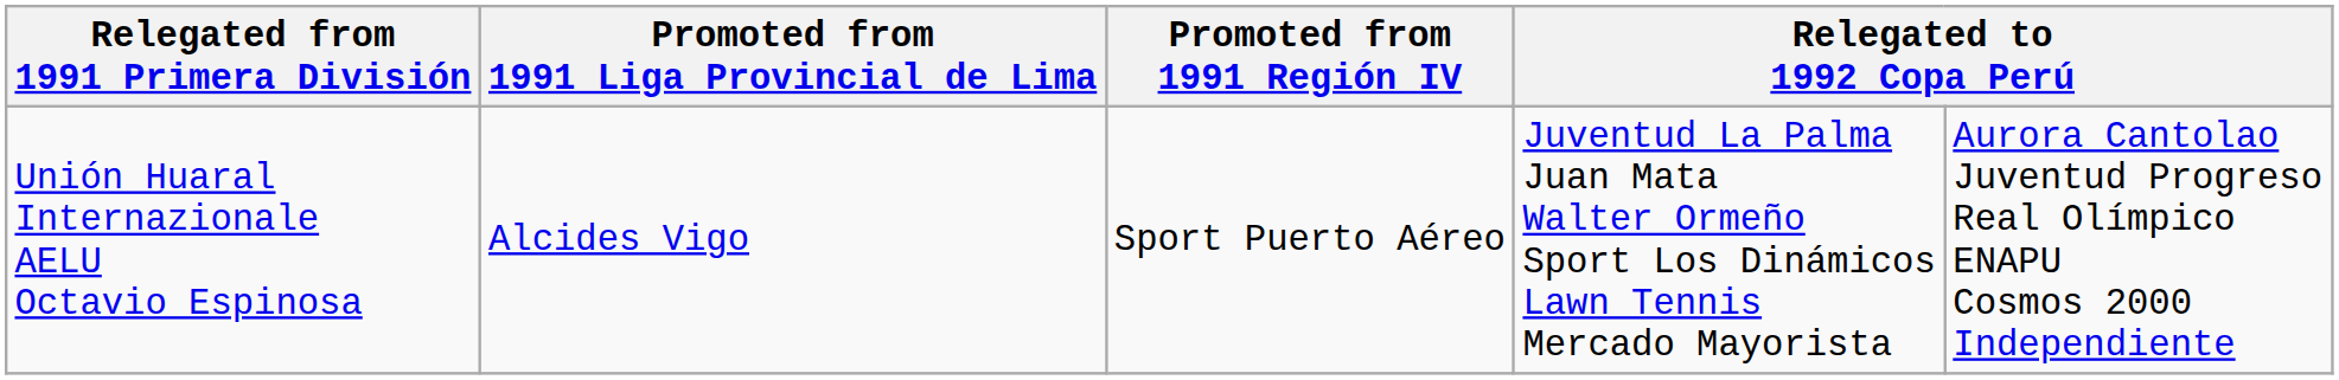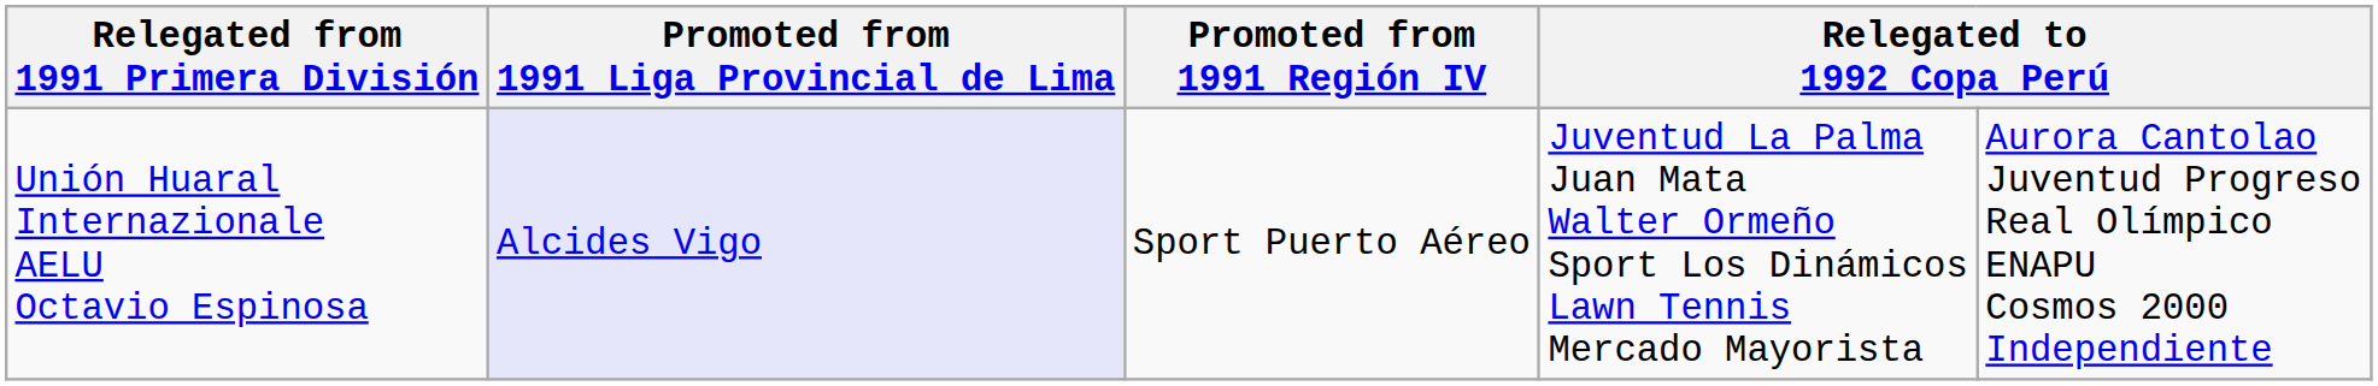Unión Huaral Internazionale AELU Octavio Espinosa | Promoted from 1991 Liga Provincial de Lima: no background -> lavender background
